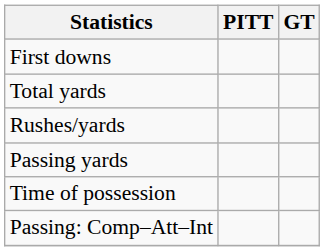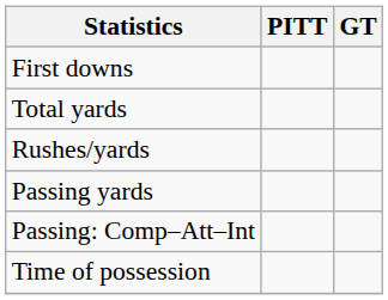rows swapped: Passing: Comp–Att–Int <-> Time of possession
